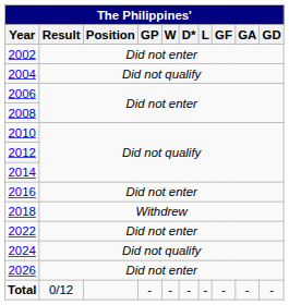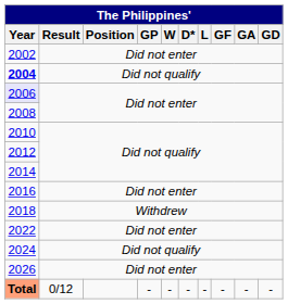2004 | Year: normal -> bold
2006 | Year: no background -> lavender background
Total | Year: no background -> lightsalmon background
